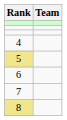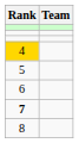row 5 | Rank: no background -> gold background
row 6 | Rank: khaki background -> no background
row 8 | Rank: normal -> bold
row 9 | Rank: khaki background -> no background
